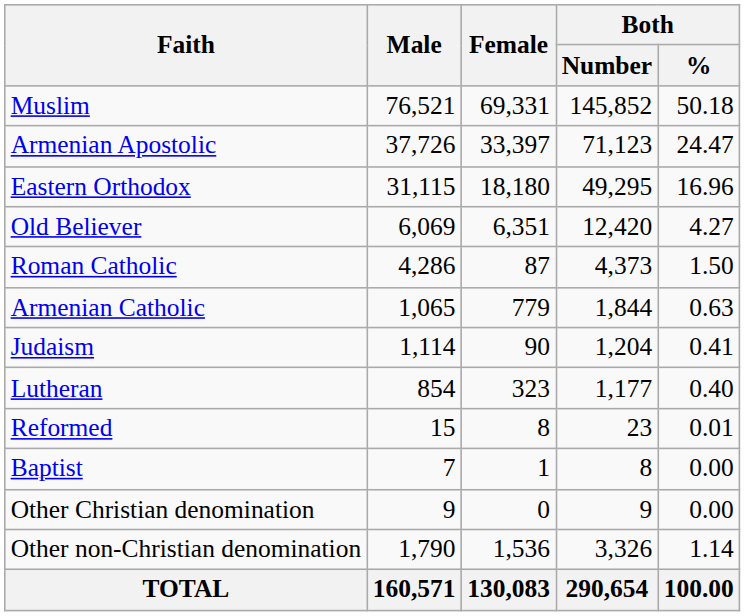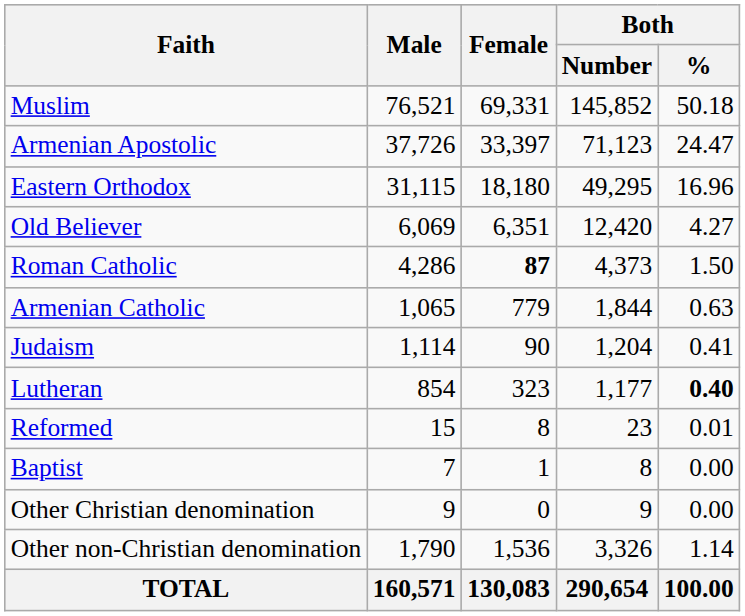Roman Catholic | Female: normal -> bold
Lutheran | Both / %: normal -> bold
